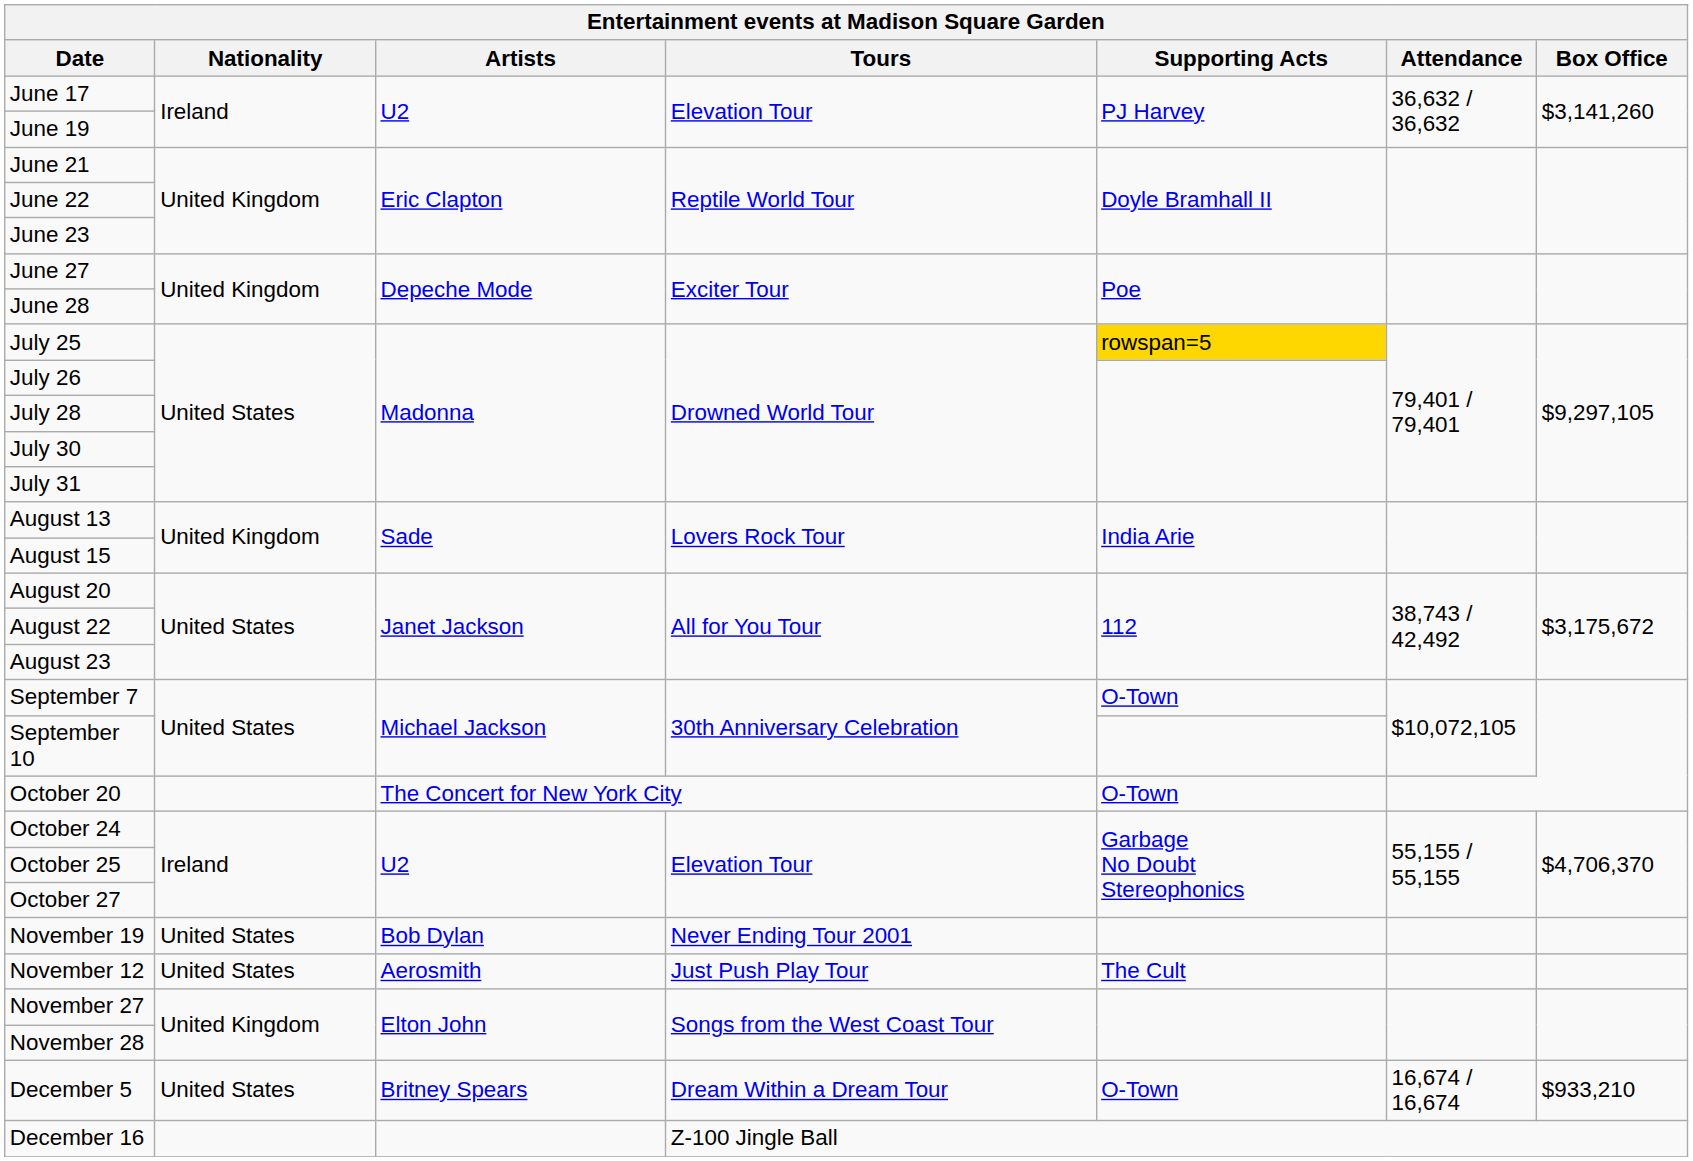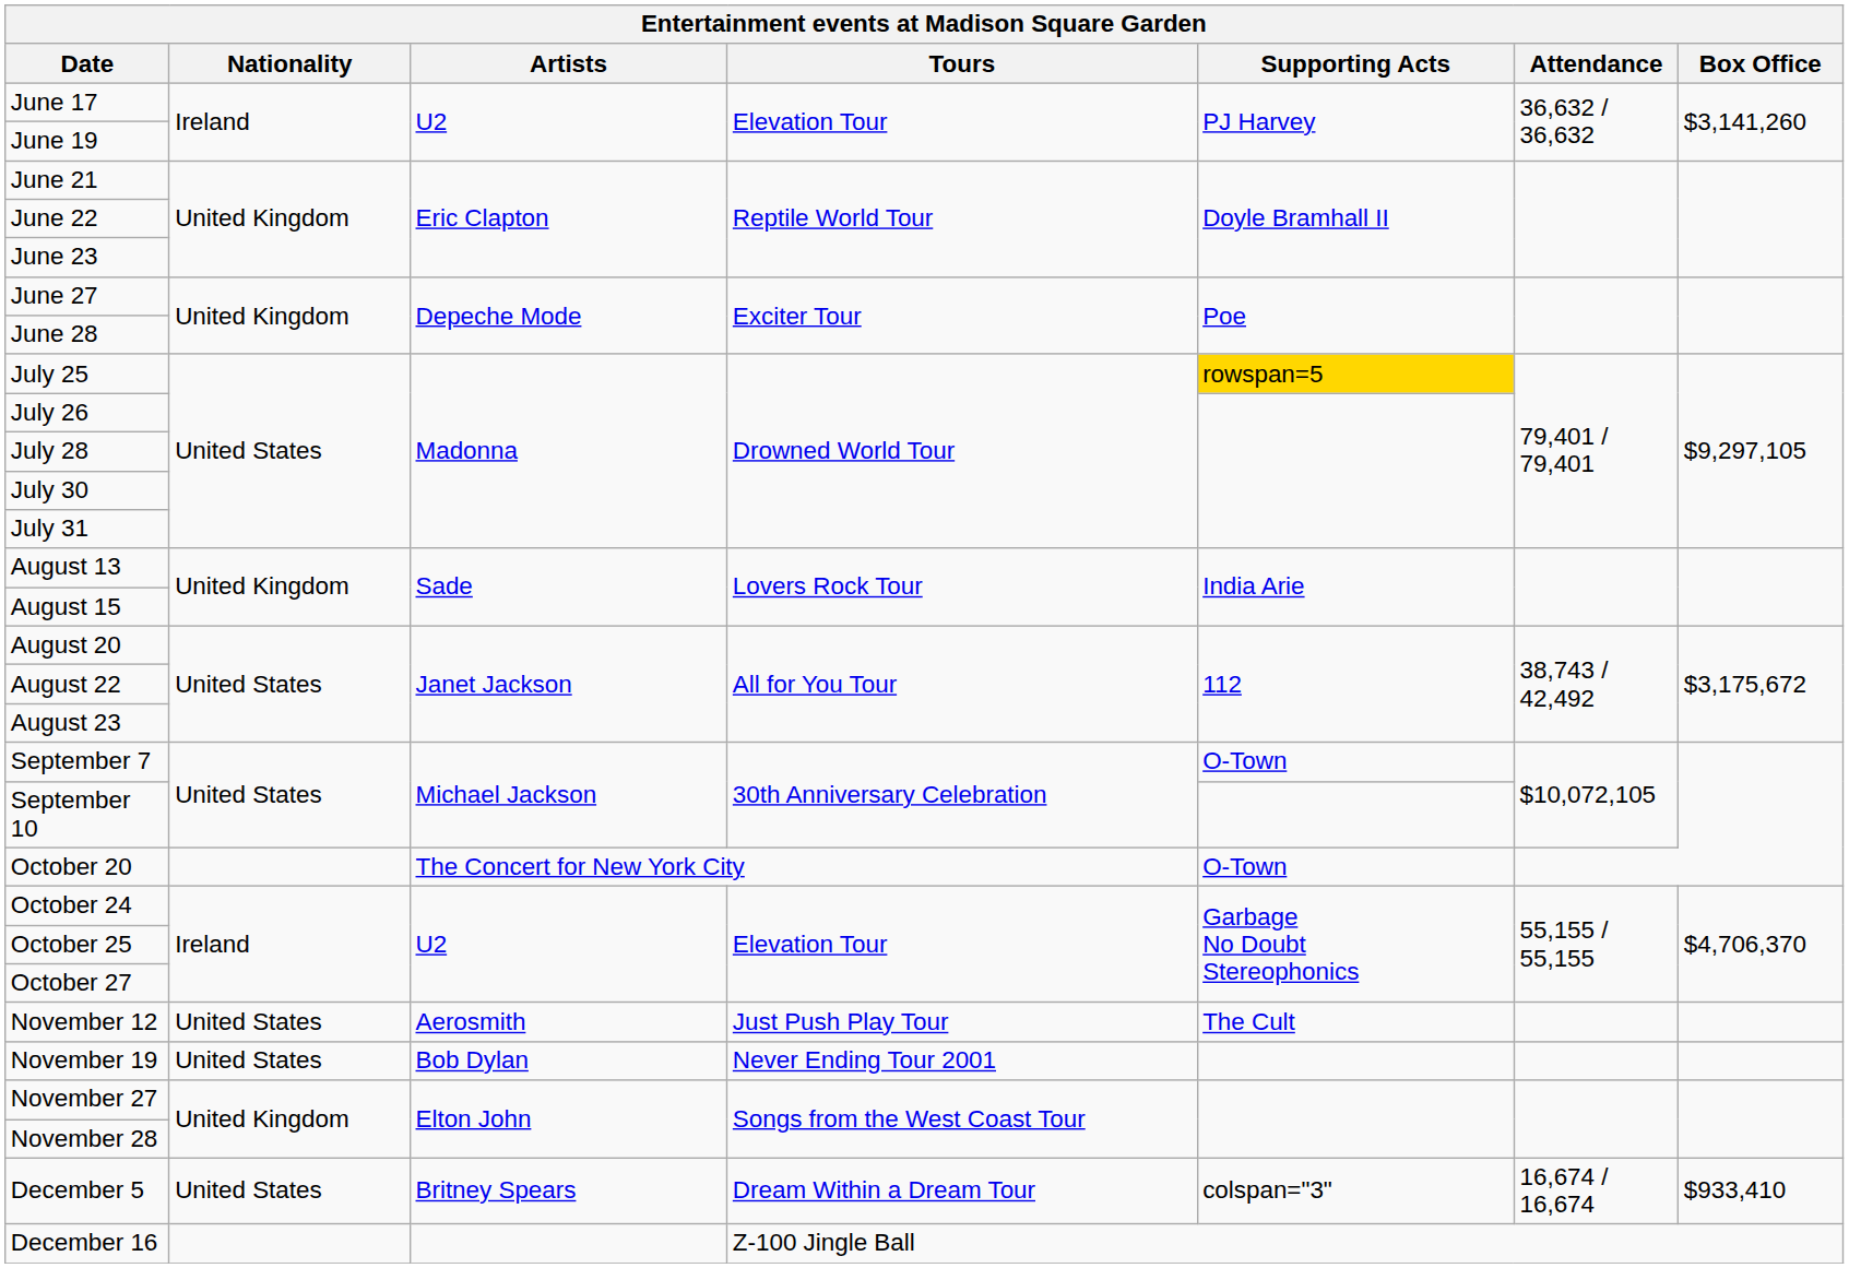rows swapped: November 12 <-> November 19
December 5 | Supporting Acts: O-Town -> colspan="3"
December 5 | Box Office: $933,210 -> $933,410
